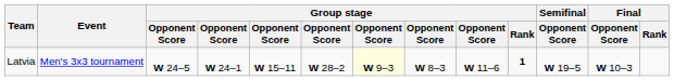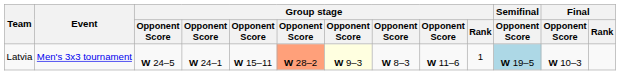Latvia | column 6: no background -> lightsalmon background
Latvia | Group stage / Rank: bold -> normal
Latvia | Semifinal / Opponent Score: no background -> lightblue background
